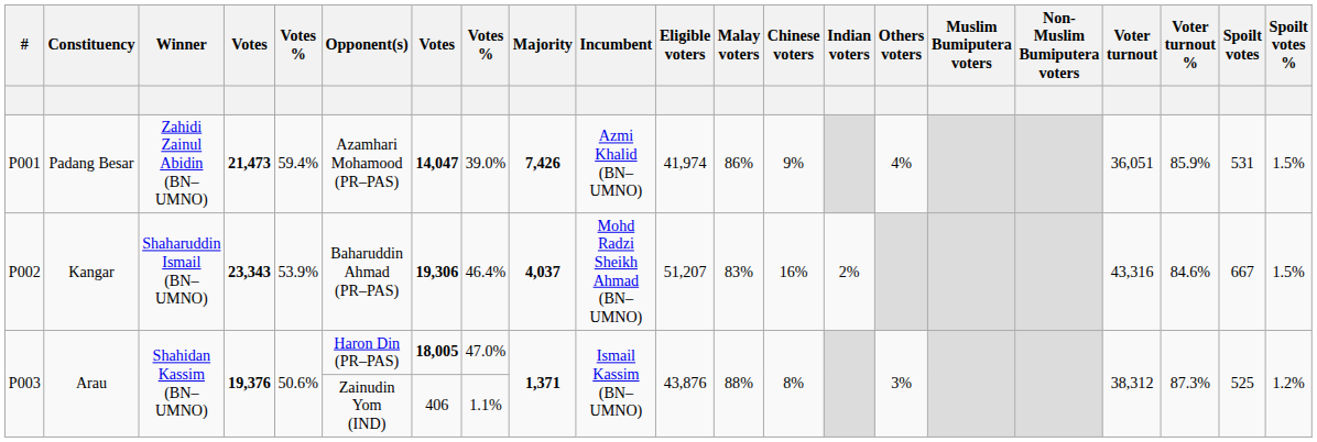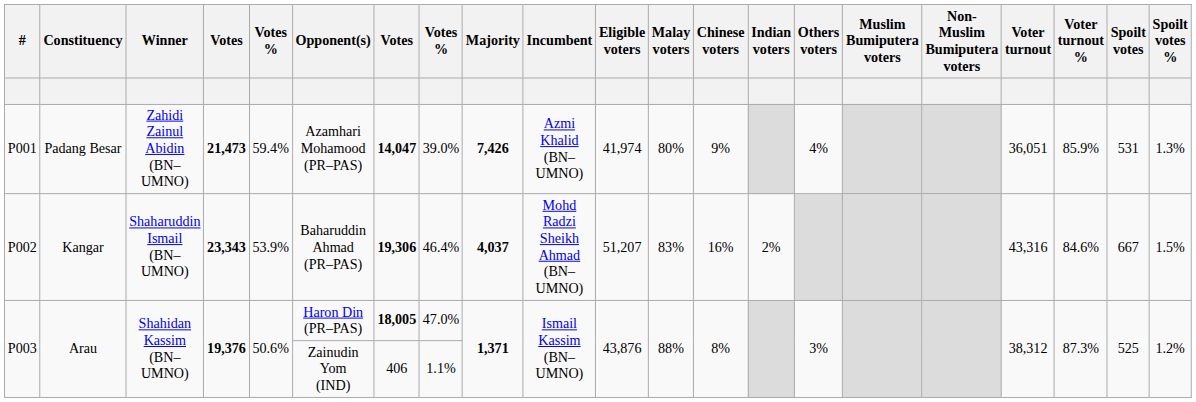P001 | Malay voters: 86% -> 80%
P001 | Spoilt votes %: 1.5% -> 1.3%
